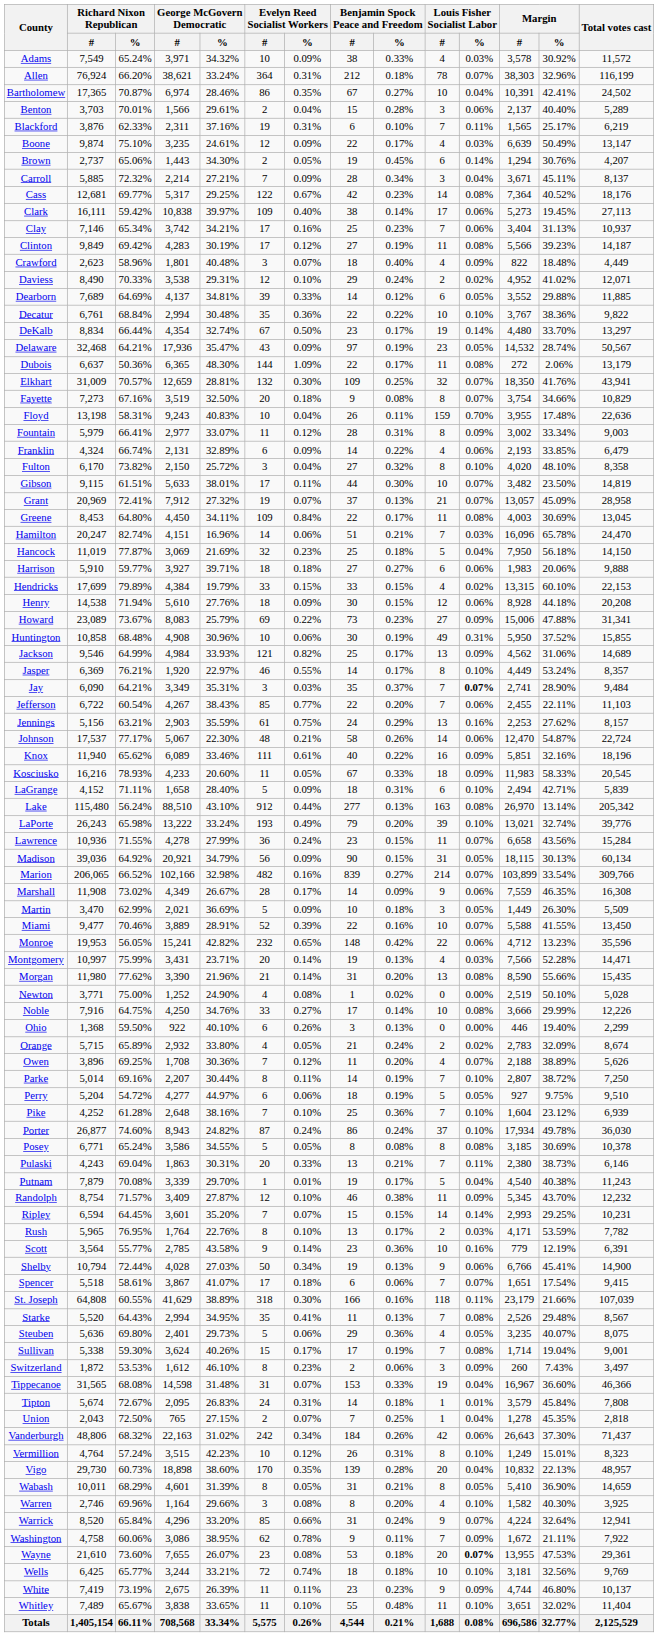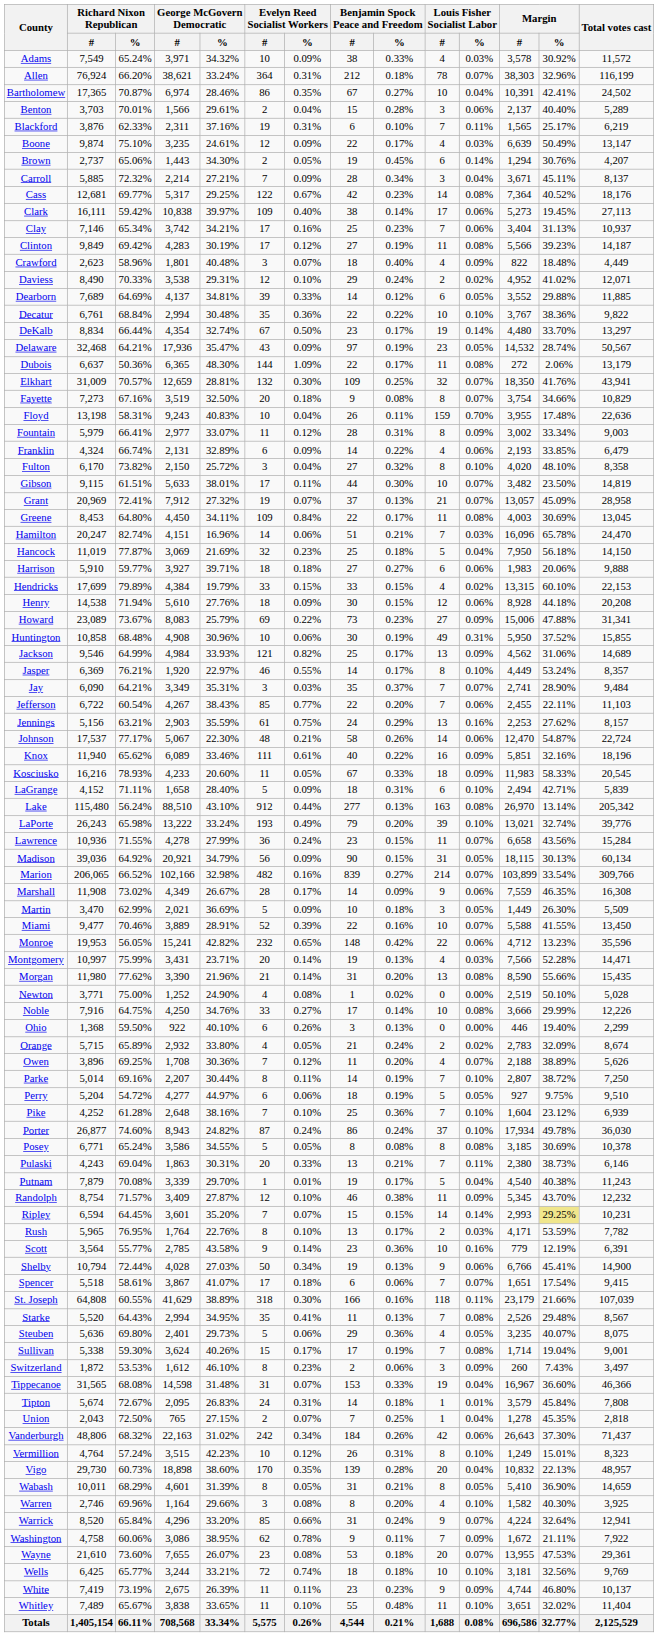Jay | Louis Fisher Socialist Labor / %: bold -> normal
Ripley | Margin / %: no background -> khaki background
Wayne | Louis Fisher Socialist Labor / %: bold -> normal
